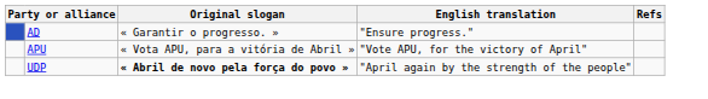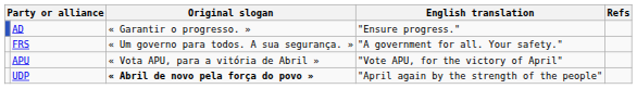+ row: FRS | « Um governo para todos. A sua segurança. » | "A government for all. Your safety."
